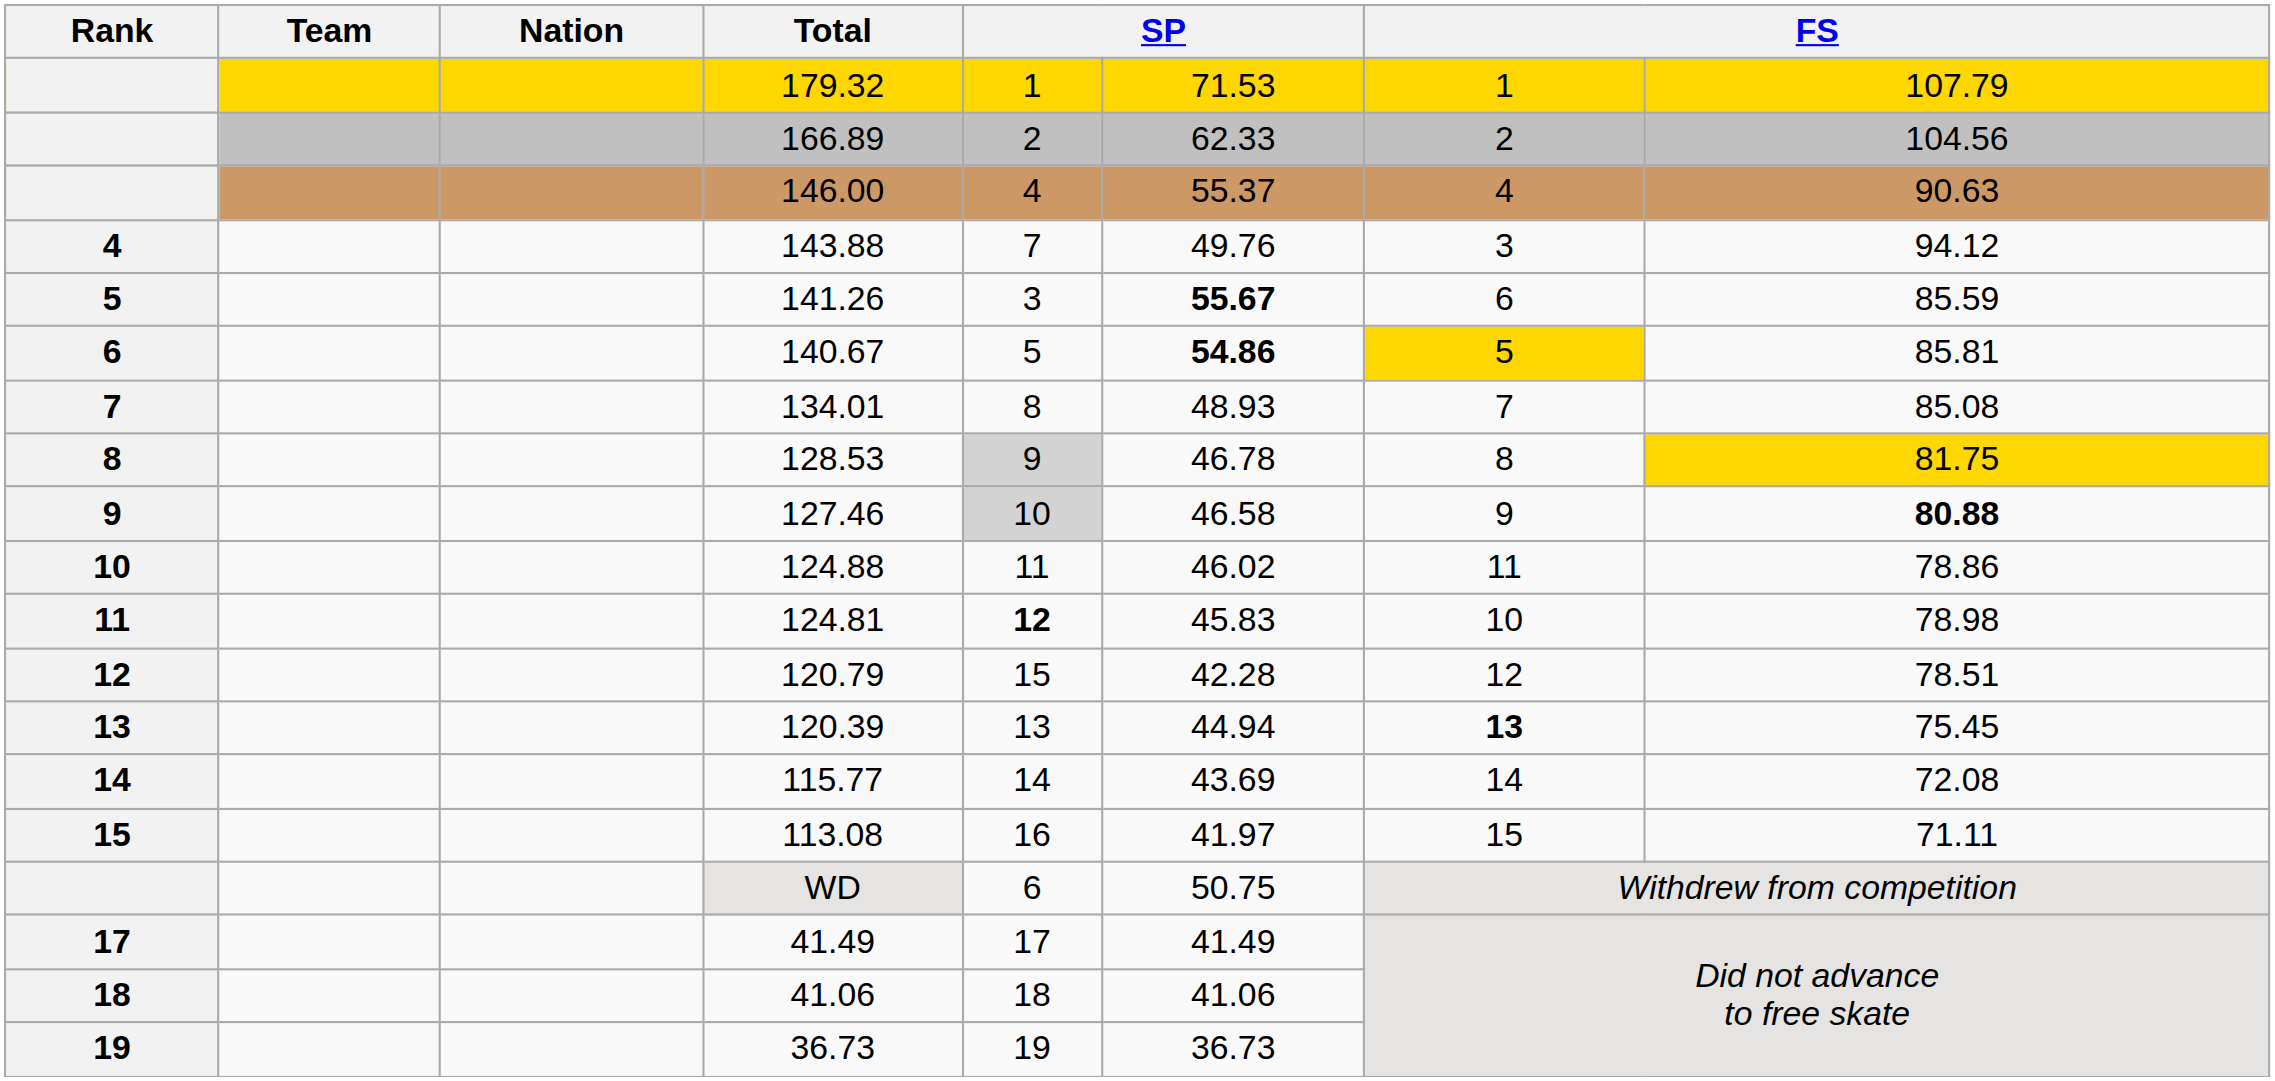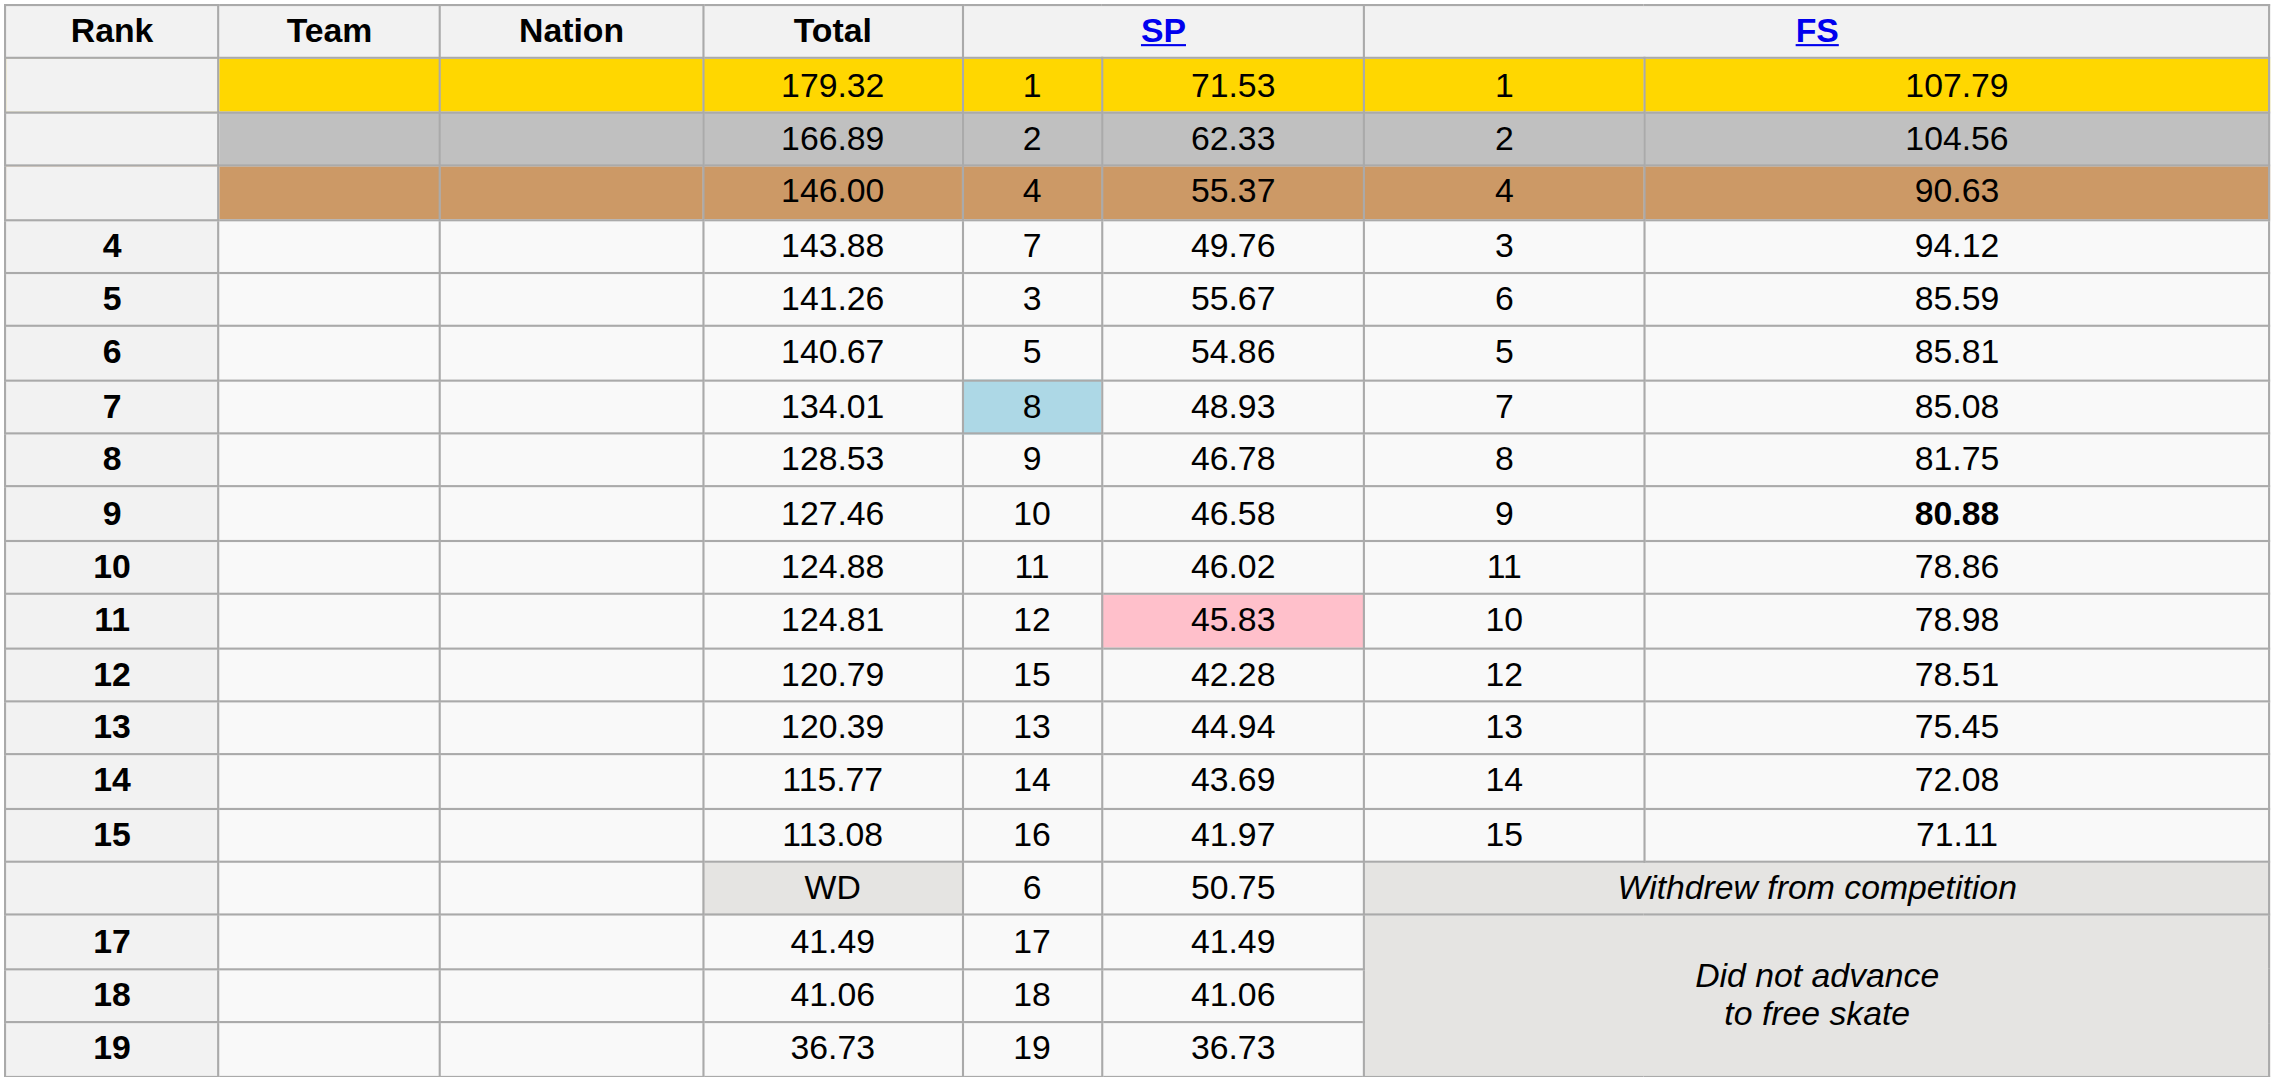141.26 | column 6: bold -> normal
140.67 | column 6: bold -> normal
140.67 | column 7: gold background -> no background
134.01 | column 5: no background -> lightblue background
128.53 | column 5: lightgrey background -> no background
128.53 | column 8: gold background -> no background
127.46 | column 5: lightgrey background -> no background
124.81 | column 5: bold -> normal
124.81 | column 6: no background -> pink background
120.39 | column 7: bold -> normal
